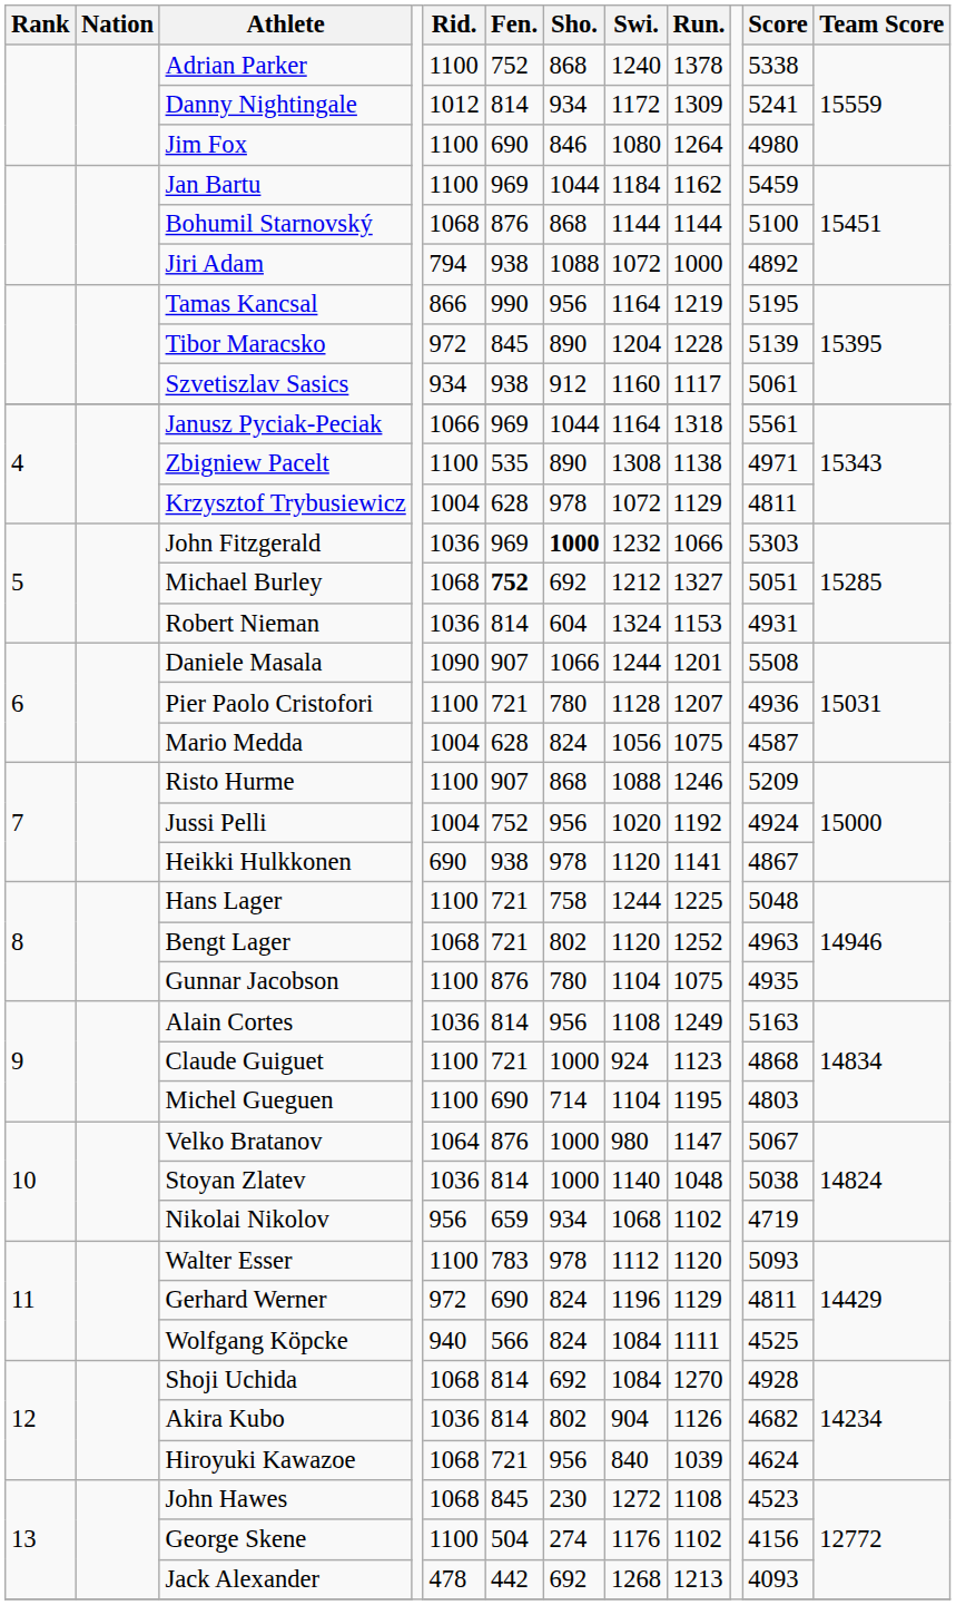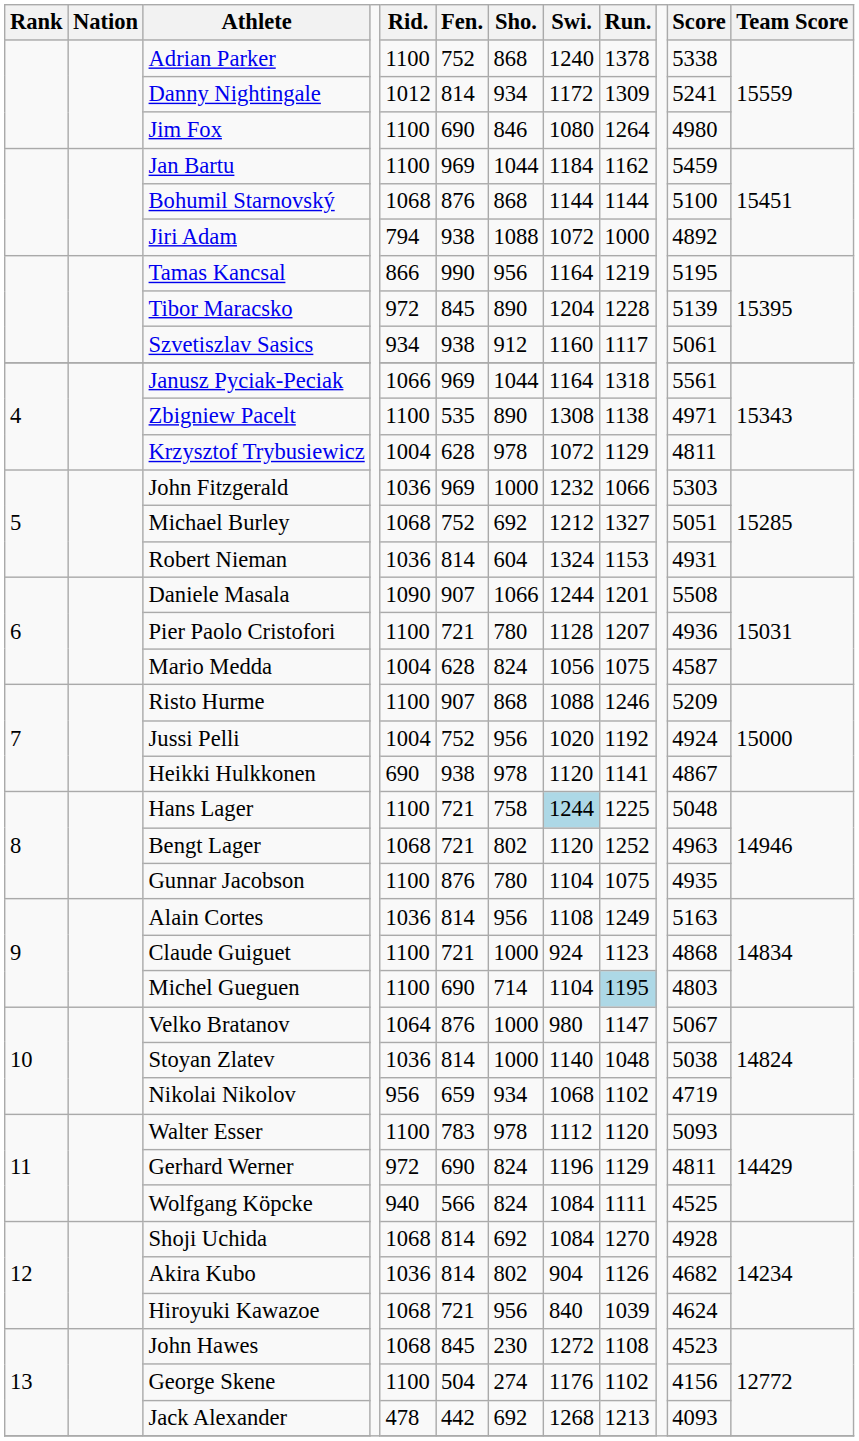John Fitzgerald | Sho.: bold -> normal
Michael Burley | Fen.: bold -> normal
Hans Lager | Swi.: no background -> lightblue background
Michel Gueguen | Run.: no background -> lightblue background
